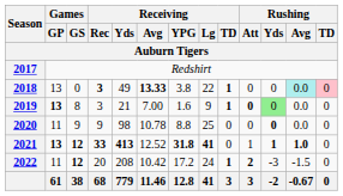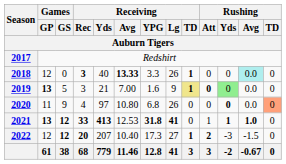2018 | Games / GP / Auburn Tigers: 13 -> 12
2018 | Receiving / Yds / Auburn Tigers: 49 -> 40
2018 | Receiving / YPG / Auburn Tigers: 3.8 -> 3.3
2018 | Receiving / Lg / Auburn Tigers: 22 -> 26
2018 | Rushing / TD / Auburn Tigers: pink background -> no background
2019 | Games / GS / Auburn Tigers: 8 -> 5
2019 | Receiving / TD / Auburn Tigers: no background -> khaki background
2020 | Receiving / Rec / Auburn Tigers: 9 -> 4
2020 | Receiving / Yds / Auburn Tigers: 98 -> 97
2020 | Receiving / Avg / Auburn Tigers: 10.78 -> 10.80
2020 | Receiving / YPG / Auburn Tigers: 8.8 -> 6.8
2020 | Receiving / Lg / Auburn Tigers: 25 -> 26
2020 | Rushing / TD / Auburn Tigers: no background -> lightsalmon background
2021 | Receiving / Avg / Auburn Tigers: 12.52 -> 12.53
2022 | Games / GP / Auburn Tigers: 11 -> 12
2022 | Receiving / Rec / Auburn Tigers: normal -> bold
2022 | Receiving / Yds / Auburn Tigers: 208 -> 207
2022 | Receiving / Avg / Auburn Tigers: 10.42 -> 10.40
2022 | Receiving / YPG / Auburn Tigers: 17.2 -> 17.3
2022 | Receiving / Lg / Auburn Tigers: 24 -> 27
